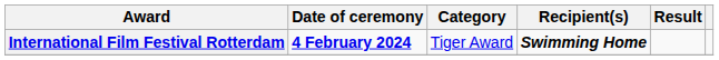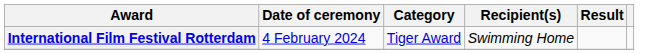International Film Festival Rotterdam | Date of ceremony: bold -> normal
International Film Festival Rotterdam | Recipient(s): bold -> normal
